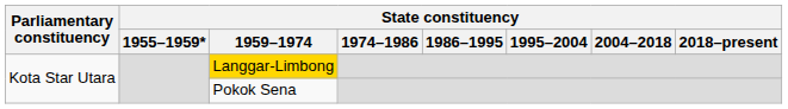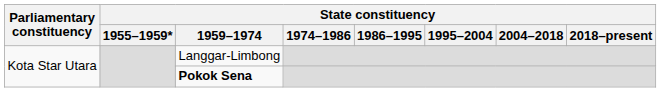Langgar-Limbong | State constituency / 1959–1974: gold background -> no background
Pokok Sena | State constituency / 1959–1974: normal -> bold
